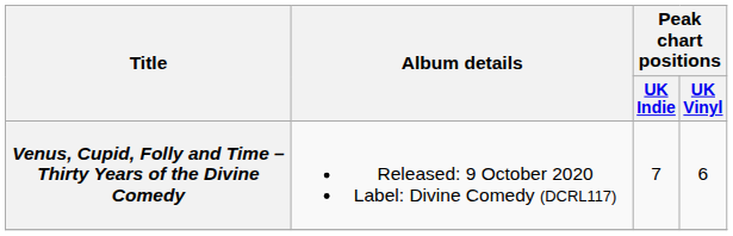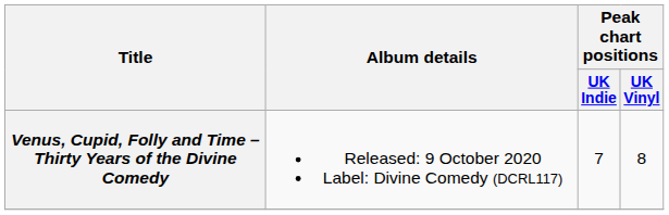row 3 | Peak chart positions / UK Vinyl: 6 -> 8
